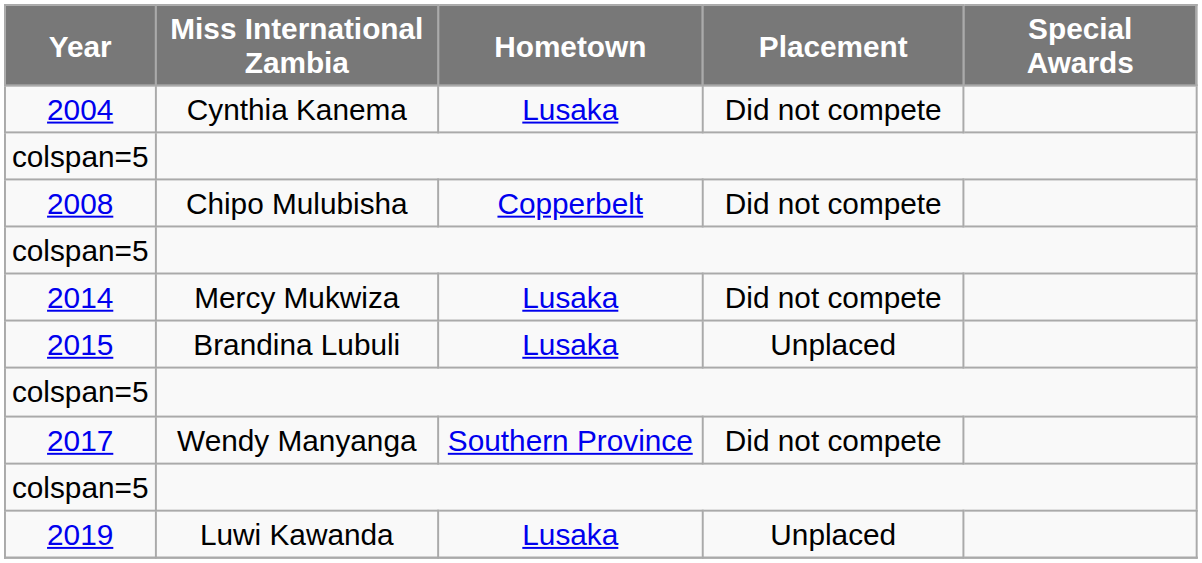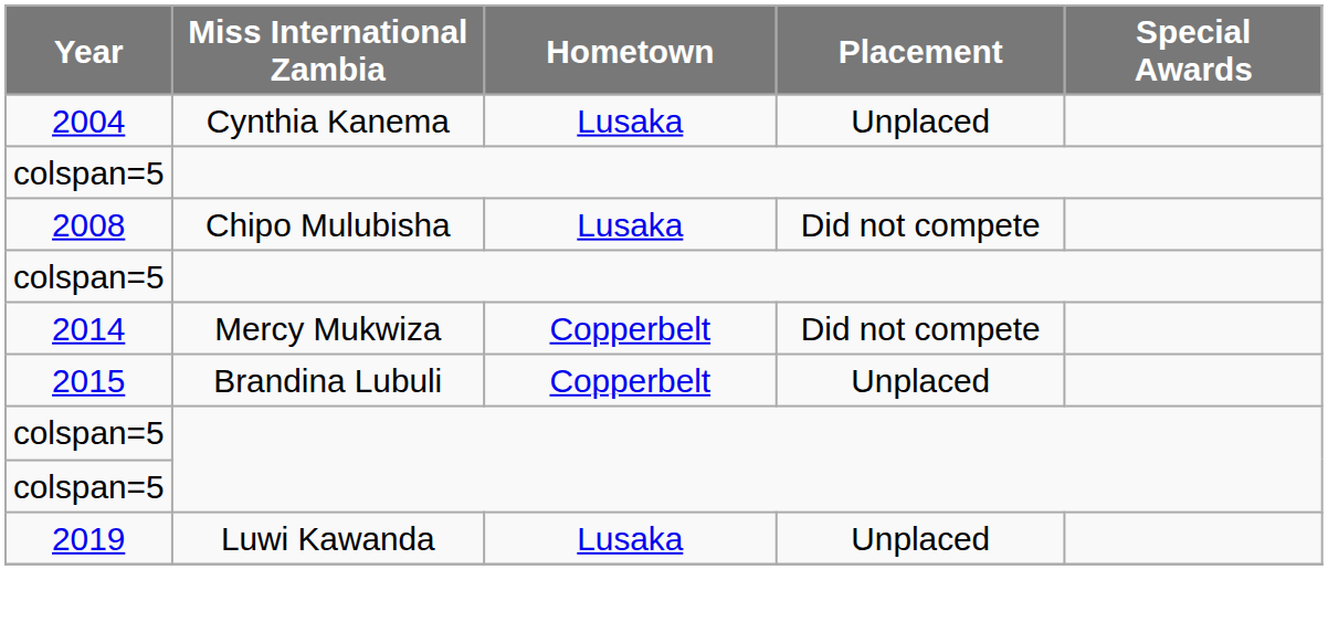2004 | Placement: Did not compete -> Unplaced
2008 | Hometown: Copperbelt -> Lusaka
2014 | Hometown: Lusaka -> Copperbelt
2015 | Hometown: Lusaka -> Copperbelt
- row: 2017 | Wendy Manyanga | Southern Province | Did not compete
